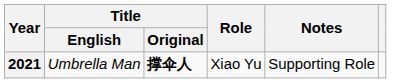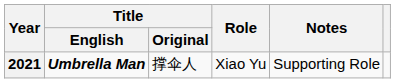2021 | Title / English: normal -> bold
2021 | Title / Original: bold -> normal
